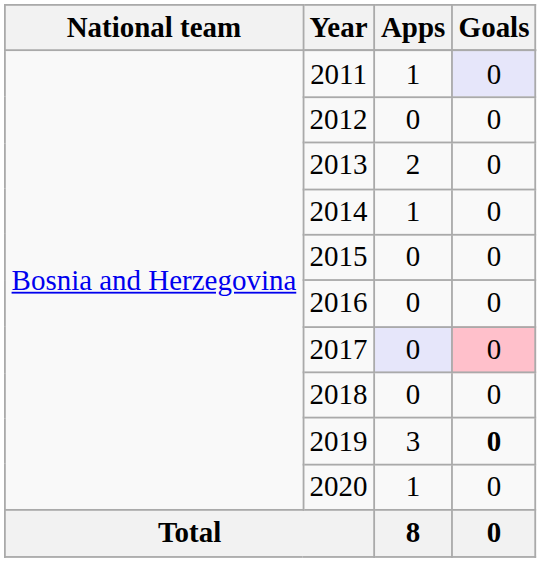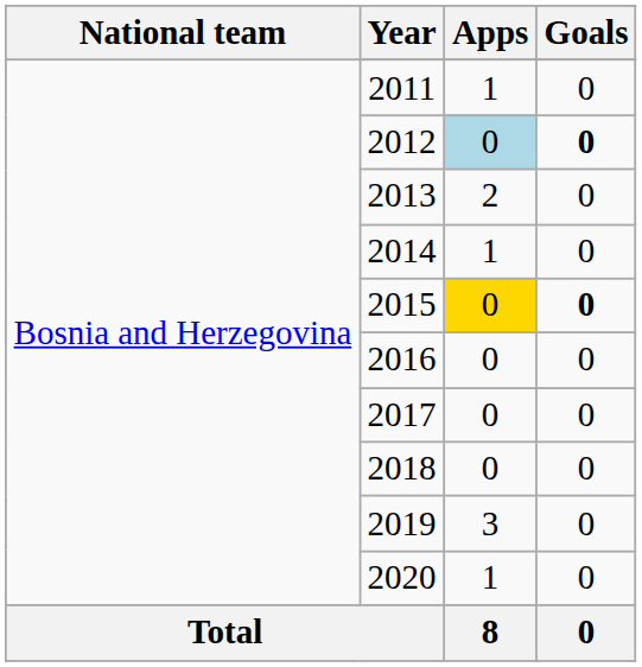2011 | Goals: lavender background -> no background
2012 | Apps: no background -> lightblue background
2012 | Goals: normal -> bold
2015 | Apps: no background -> gold background
2015 | Goals: normal -> bold
2017 | Apps: lavender background -> no background
2017 | Goals: pink background -> no background
2019 | Goals: bold -> normal
